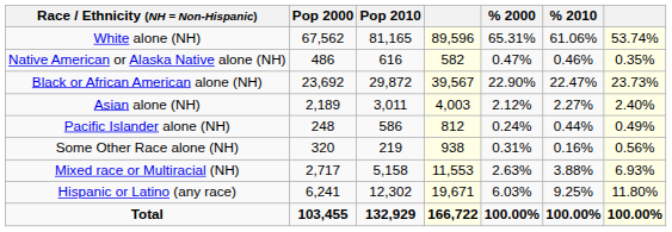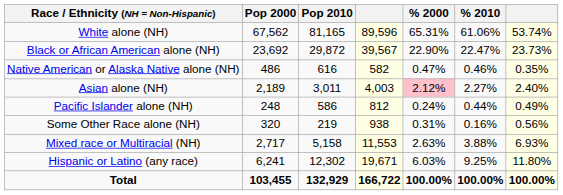rows swapped: Black or African American alone (NH) <-> Native American or Alaska Native alone (NH)
Asian alone (NH) | % 2000: no background -> pink background
